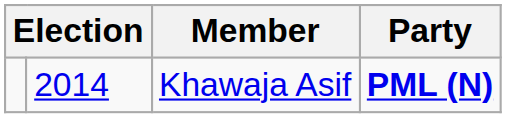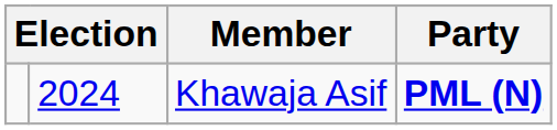Khawaja Asif | column 2: 2014 -> 2024
